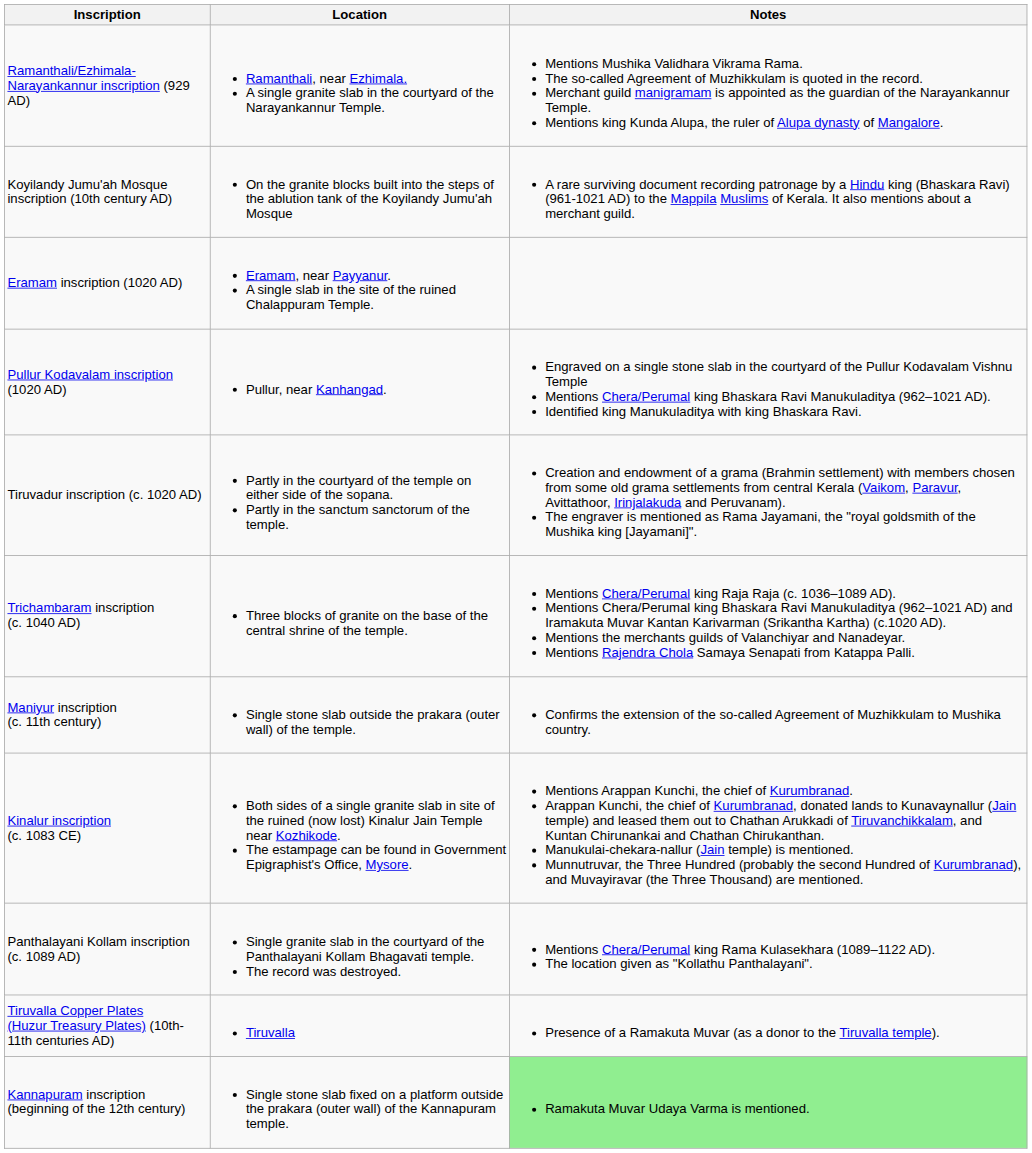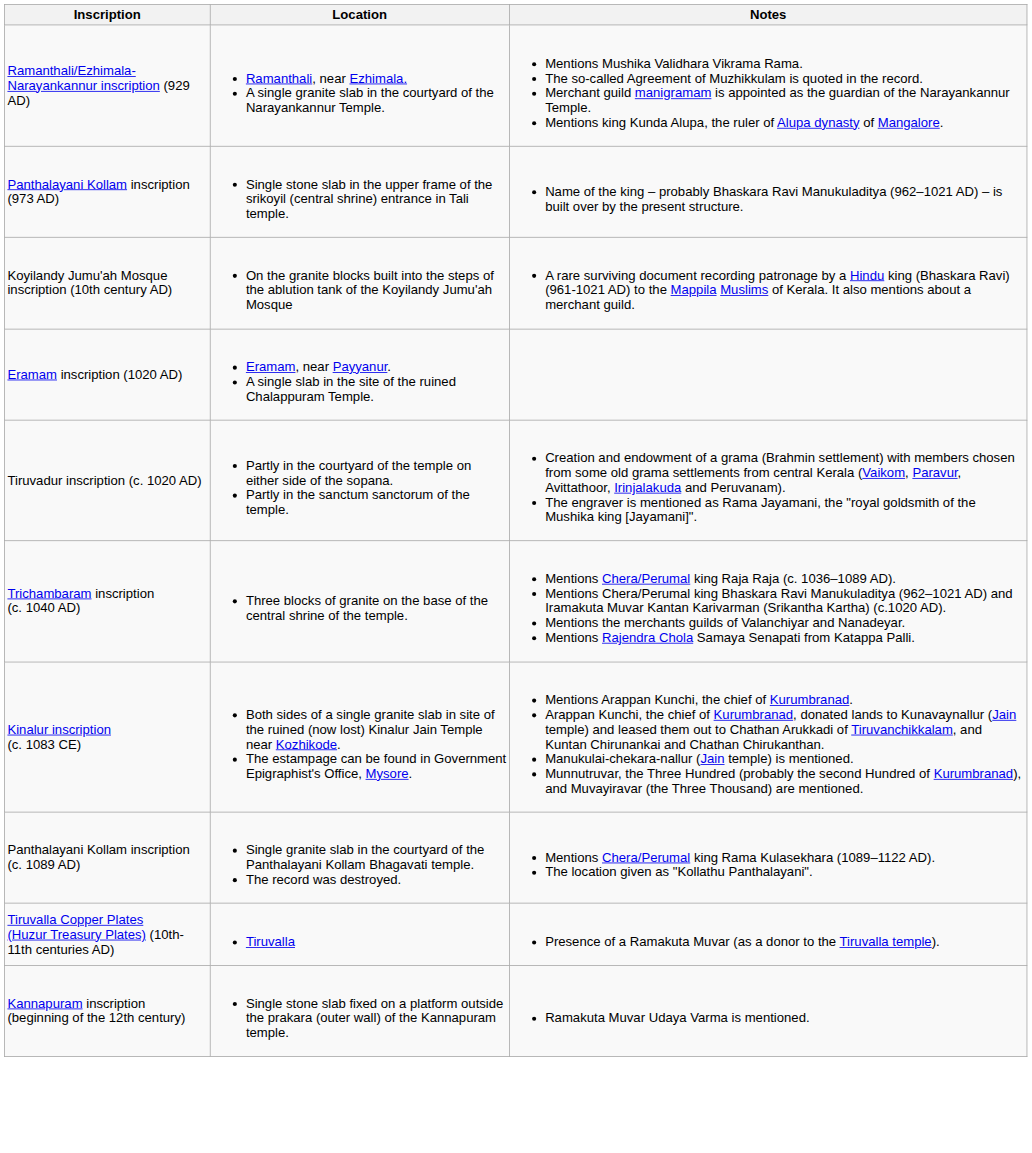+ row: Panthalayani Kollam inscription (973 AD) | Single stone slab in the upper frame of the srikoyil (central shrine) entrance in Tali temple. | Name of the king – probably Bhaskara Ravi Manukuladitya (962–1021 AD) – is built over by the present structure.
- row: Pullur Kodavalam inscription (1020 AD) | Pullur, near Kanhangad. | Engraved on a single stone slab in the courtyard of the Pullur Kodavalam Vishnu Temple Mentions Chera/Perumal king Bhaskara Ravi Manukuladitya (962–1021 AD). Identified king Manukuladitya with king Bhaskara Ravi.
- row: Maniyur inscription (c. 11th century) | Single stone slab outside the prakara (outer wall) of the temple. | Confirms the extension of the so-called Agreement of Muzhikkulam to Mushika country.
Kannapuram inscription (beginning of the 12th century) | Notes: lightgreen background -> no background
